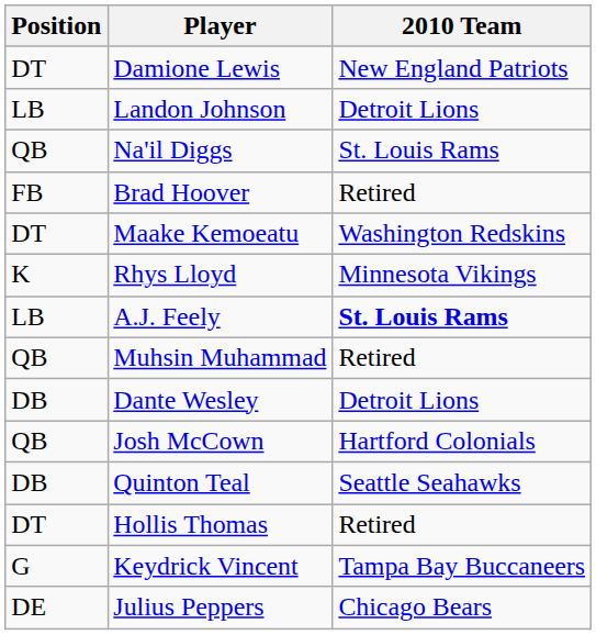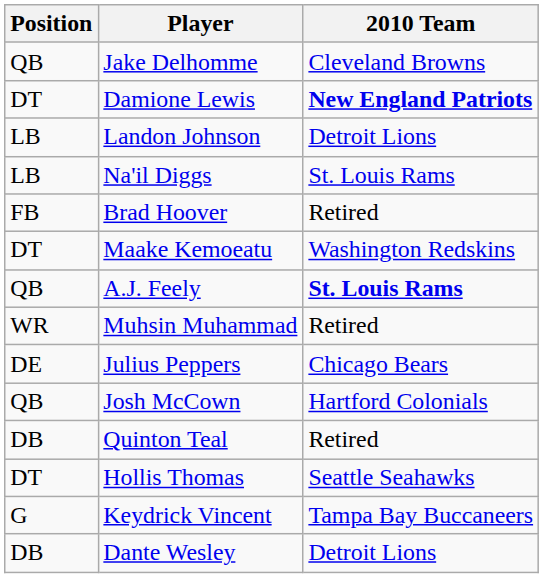+ row: QB | Jake Delhomme | Cleveland Browns
Damione Lewis | 2010 Team: normal -> bold
Na'il Diggs | Position: QB -> LB
- row: K | Rhys Lloyd | Minnesota Vikings
A.J. Feely | Position: LB -> QB
Muhsin Muhammad | Position: QB -> WR
rows swapped: Julius Peppers <-> Dante Wesley
Quinton Teal | 2010 Team: Seattle Seahawks -> Retired
Hollis Thomas | 2010 Team: Retired -> Seattle Seahawks
